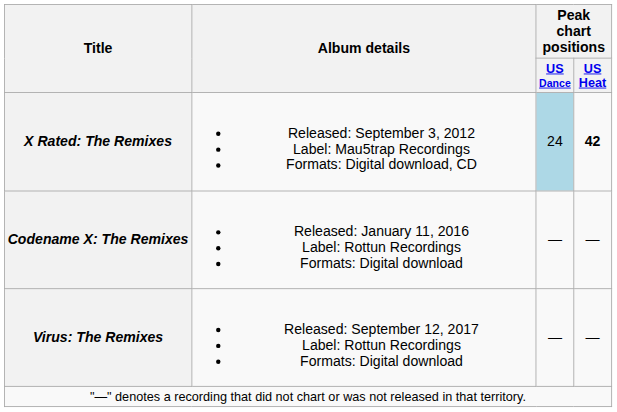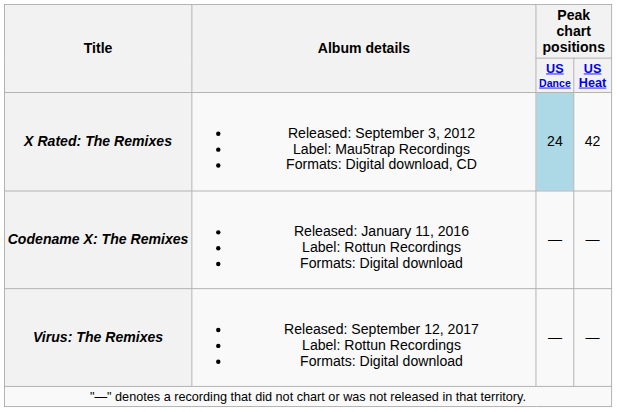X Rated: The Remixes | Peak chart positions / US Heat: bold -> normal
